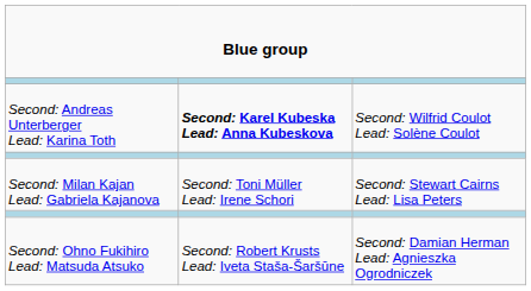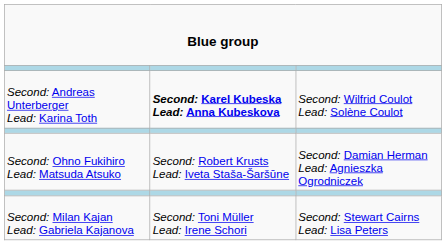rows swapped: Second: Ohno Fukihiro Lead: Matsuda Atsuko <-> Second: Milan Kajan Lead: Gabriela Kajanova
